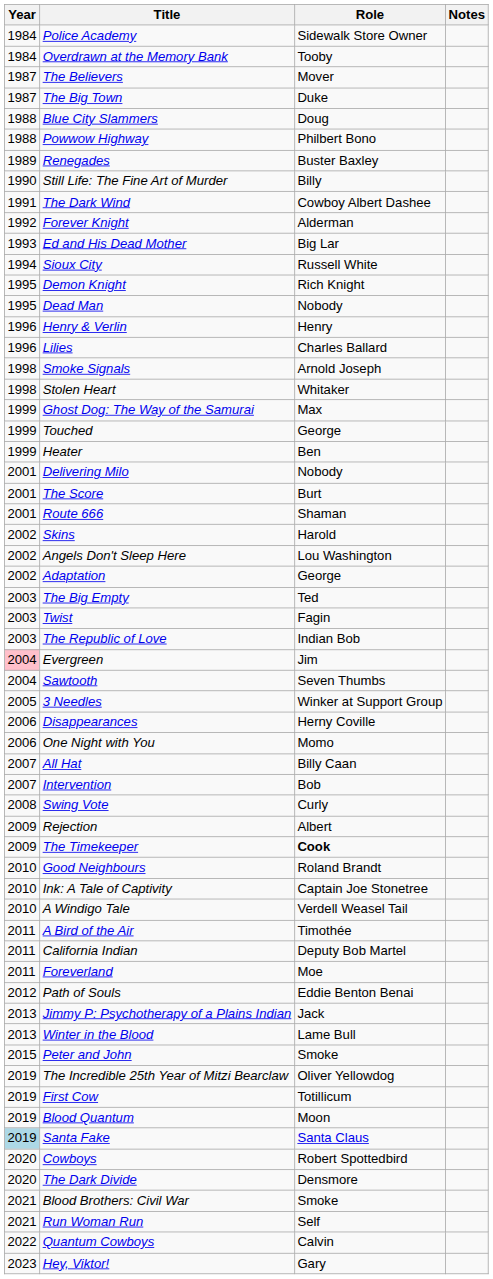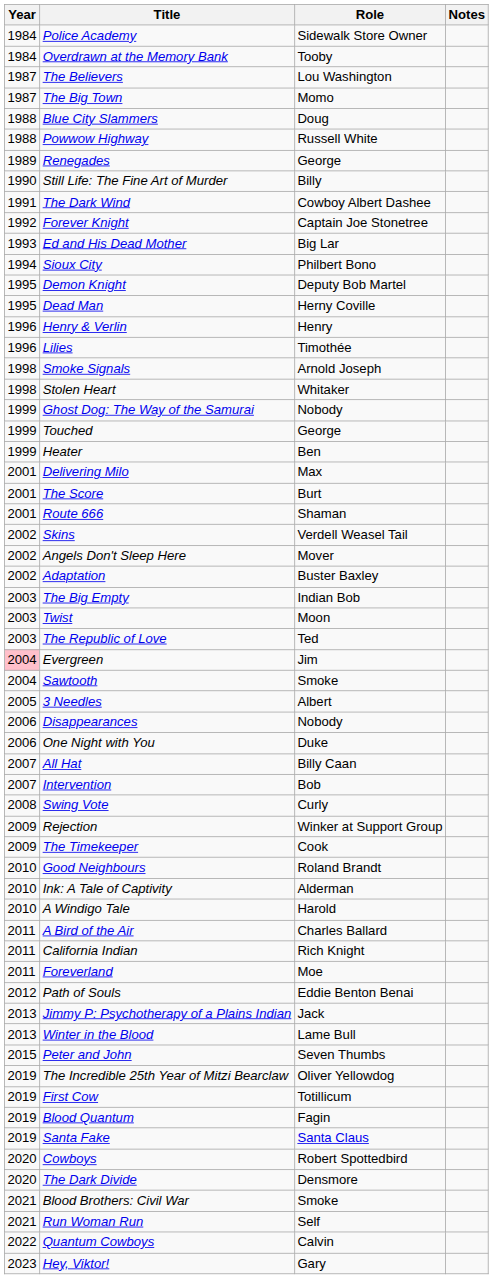The Believers | Role: Mover -> Lou Washington
The Big Town | Role: Duke -> Momo
Powwow Highway | Role: Philbert Bono -> Russell White
Renegades | Role: Buster Baxley -> George
Forever Knight | Role: Alderman -> Captain Joe Stonetree
Sioux City | Role: Russell White -> Philbert Bono
Demon Knight | Role: Rich Knight -> Deputy Bob Martel
Dead Man | Role: Nobody -> Herny Coville
Lilies | Role: Charles Ballard -> Timothée
Ghost Dog: The Way of the Samurai | Role: Max -> Nobody
Delivering Milo | Role: Nobody -> Max
Skins | Role: Harold -> Verdell Weasel Tail
Angels Don't Sleep Here | Role: Lou Washington -> Mover
Adaptation | Role: George -> Buster Baxley
The Big Empty | Role: Ted -> Indian Bob
Twist | Role: Fagin -> Moon
The Republic of Love | Role: Indian Bob -> Ted
Sawtooth | Role: Seven Thumbs -> Smoke
3 Needles | Role: Winker at Support Group -> Albert
Disappearances | Role: Herny Coville -> Nobody
One Night with You | Role: Momo -> Duke
Rejection | Role: Albert -> Winker at Support Group
The Timekeeper | Role: bold -> normal
Ink: A Tale of Captivity | Role: Captain Joe Stonetree -> Alderman
A Windigo Tale | Role: Verdell Weasel Tail -> Harold
A Bird of the Air | Role: Timothée -> Charles Ballard
California Indian | Role: Deputy Bob Martel -> Rich Knight
Peter and John | Role: Smoke -> Seven Thumbs
Blood Quantum | Role: Moon -> Fagin
Santa Fake | Year: lightblue background -> no background
